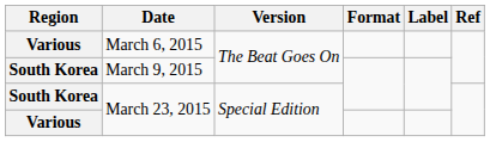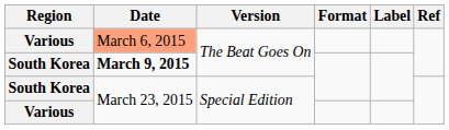March 6, 2015 | Date: no background -> lightsalmon background
March 9, 2015 | Date: normal -> bold
